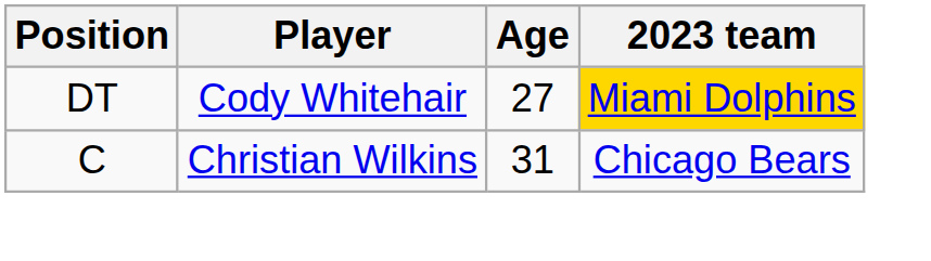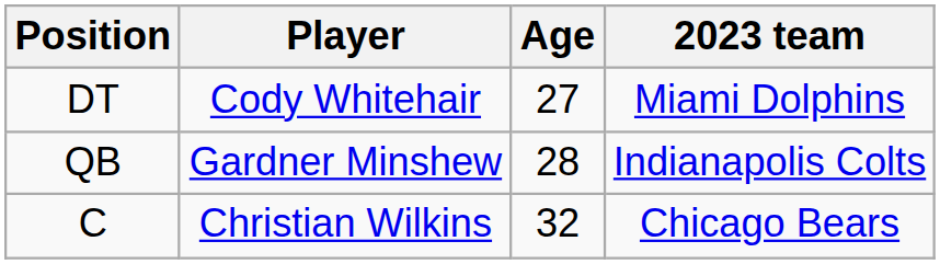DT | 2023 team: gold background -> no background
+ row: QB | Gardner Minshew | 28 | Indianapolis Colts
C | Age: 31 -> 32
